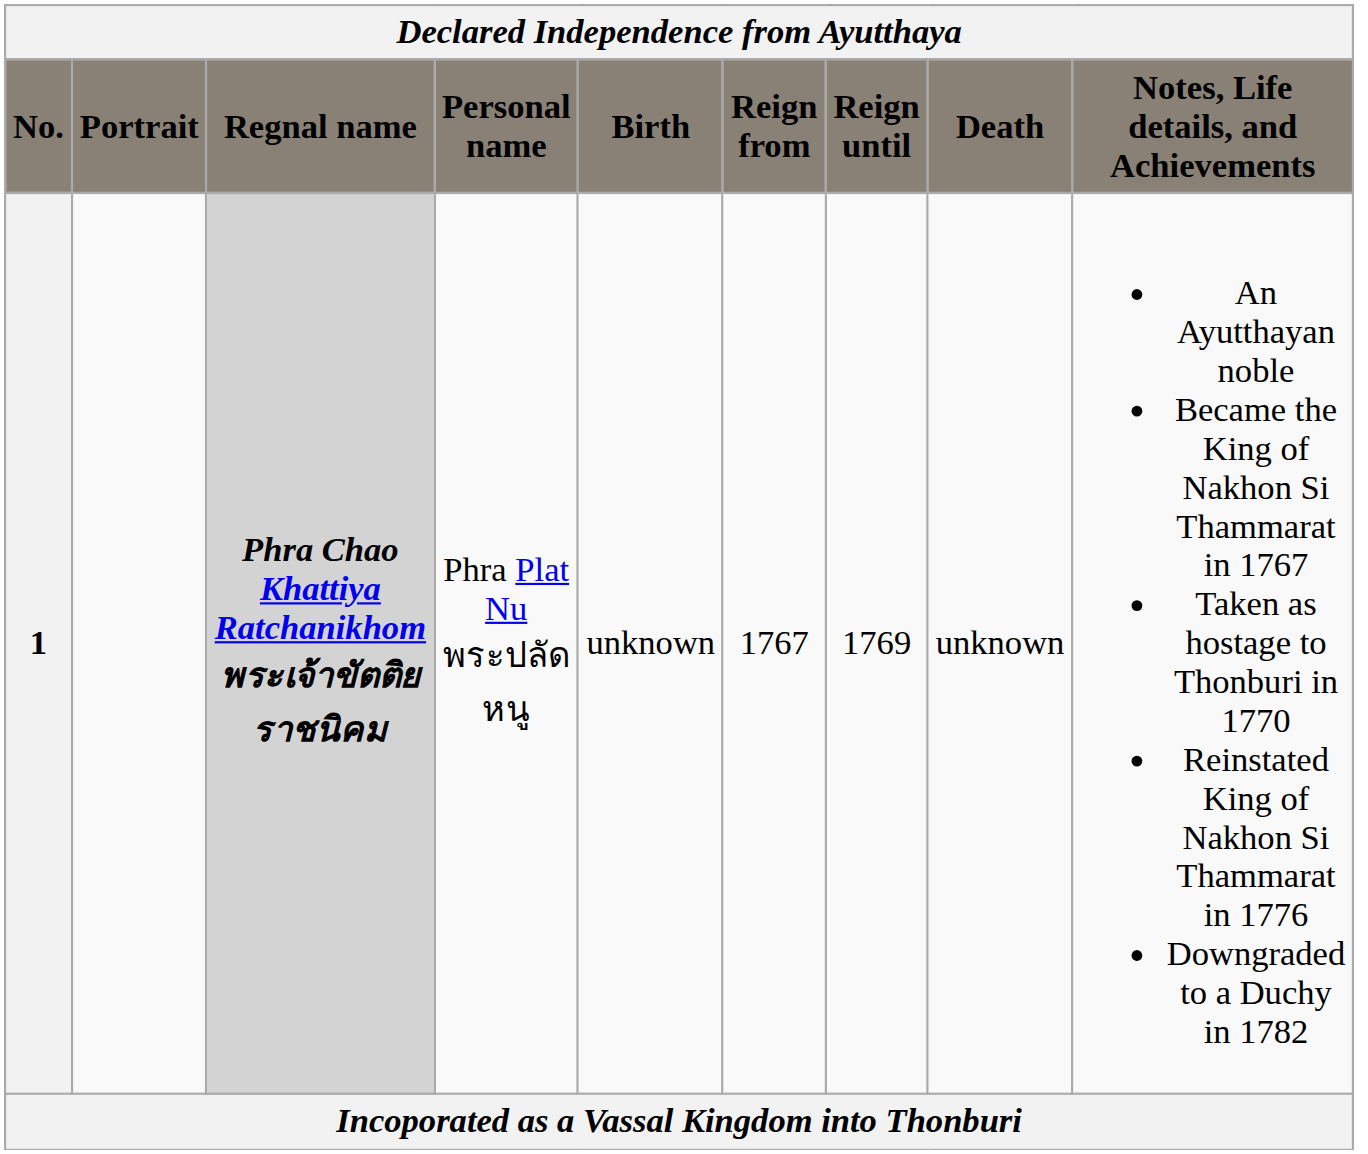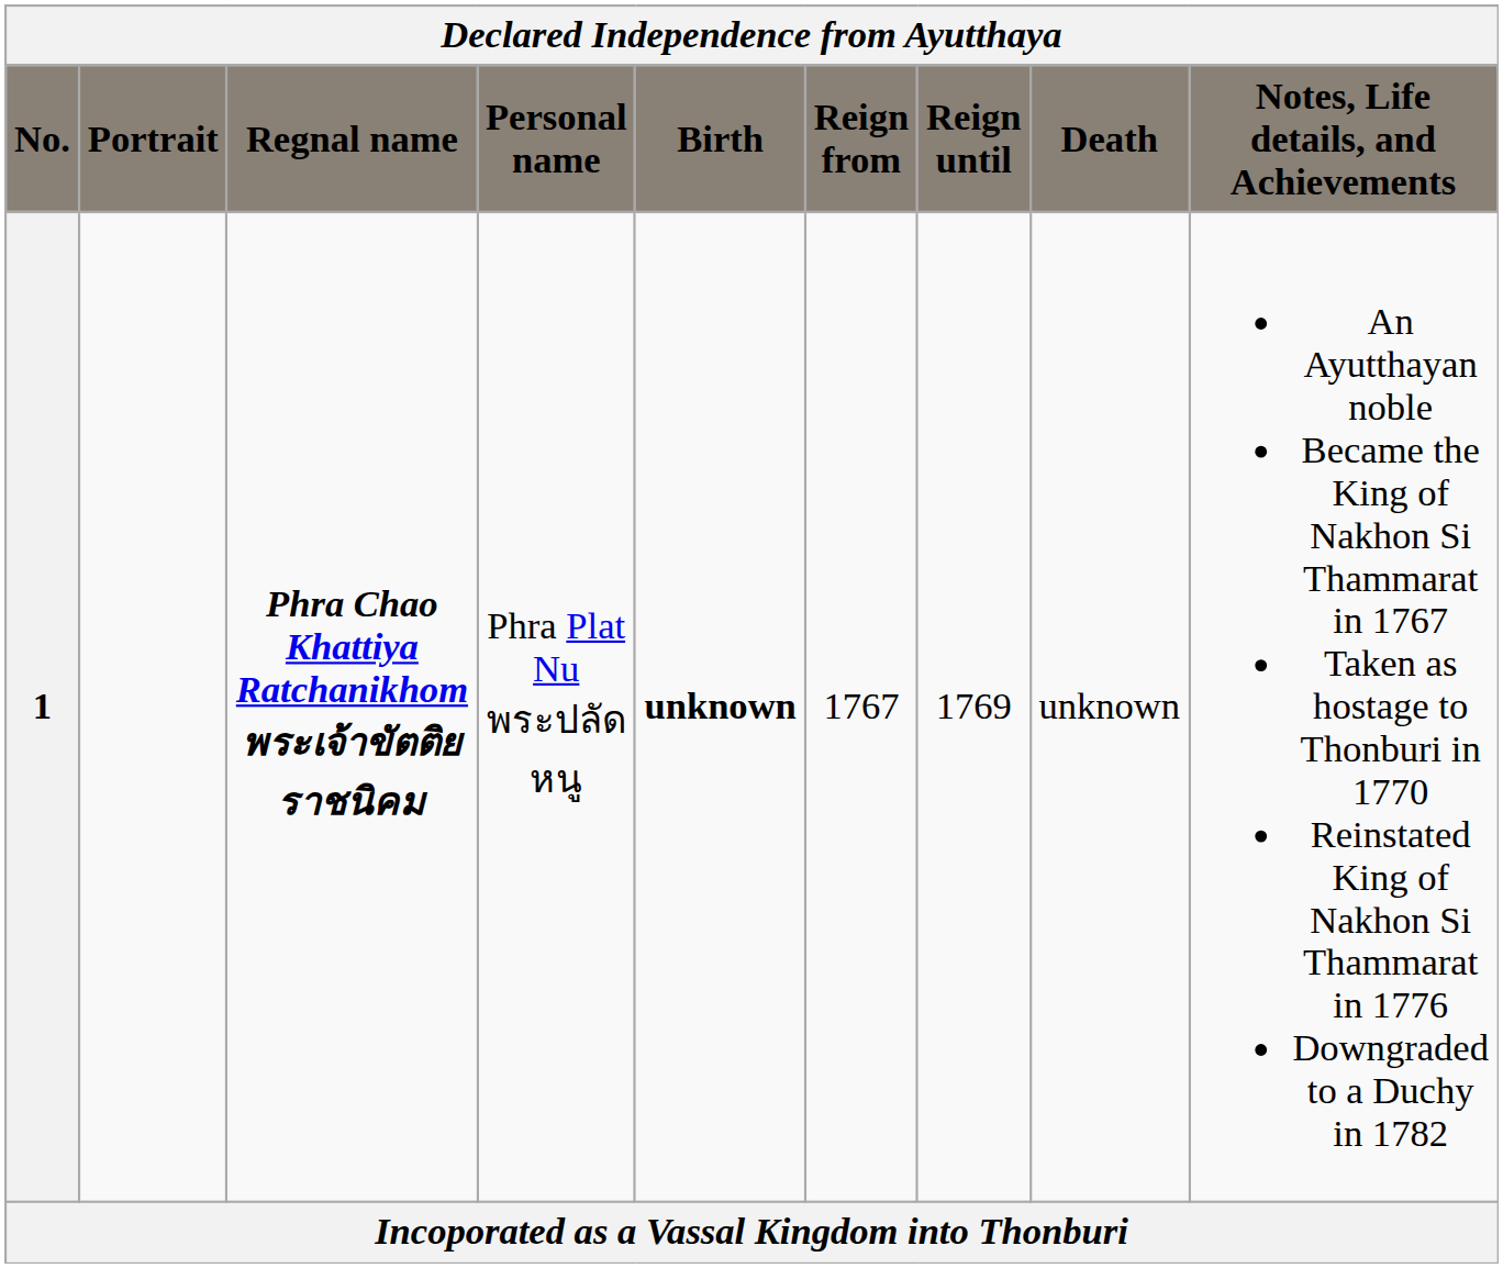1 | Regnal name: lightgrey background -> no background
1 | Birth: normal -> bold
